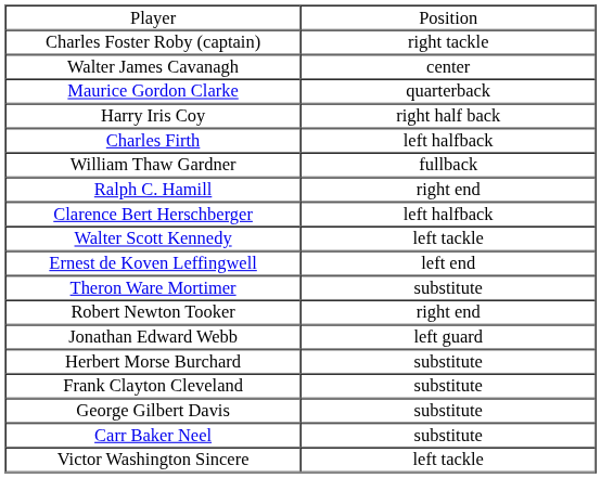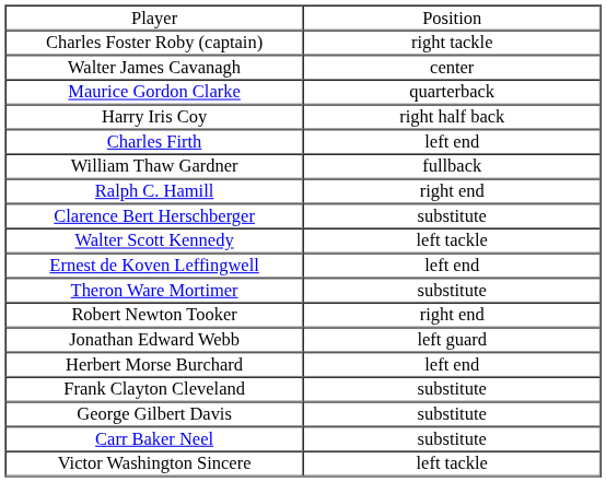Charles Firth | column 2: left halfback -> left end
Clarence Bert Herschberger | column 2: left halfback -> substitute
Herbert Morse Burchard | column 2: substitute -> left end
